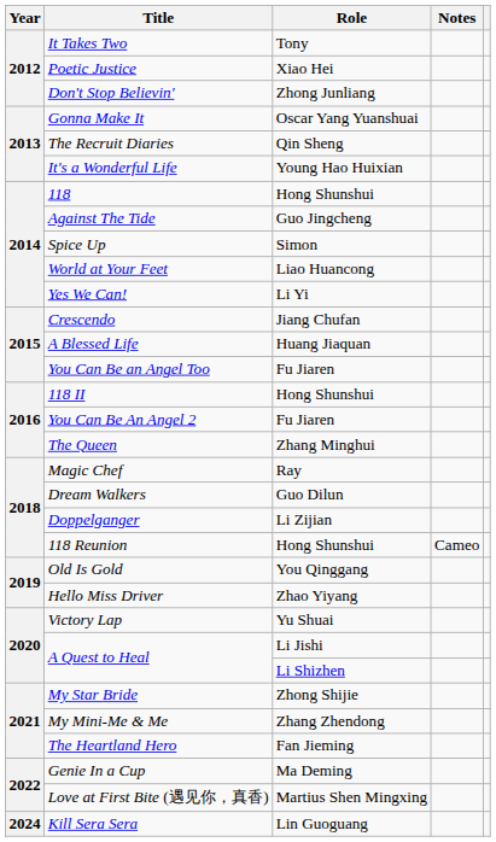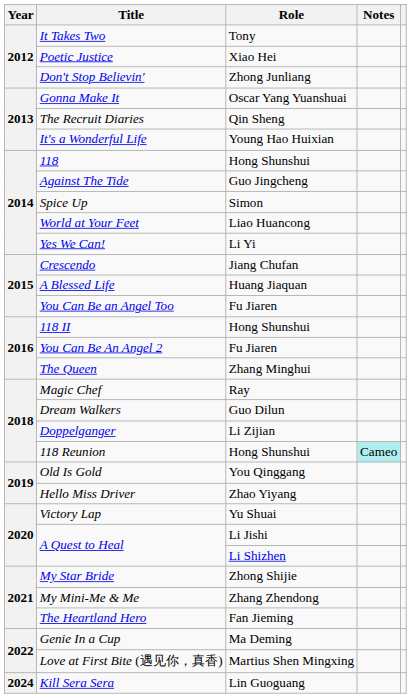118 Reunion | Notes: no background -> paleturquoise background
